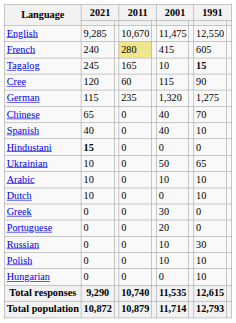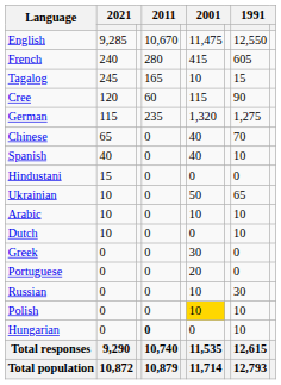French | column 4: khaki background -> no background
Tagalog | column 8: bold -> normal
Hindustani | column 2: bold -> normal
Polish | column 6: no background -> gold background
Hungarian | column 4: normal -> bold
